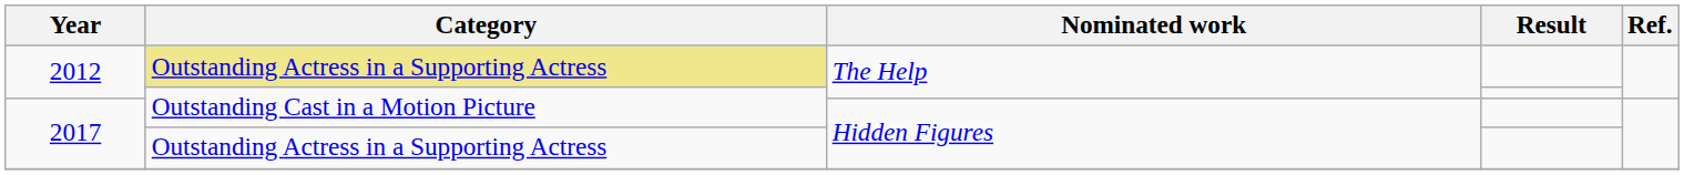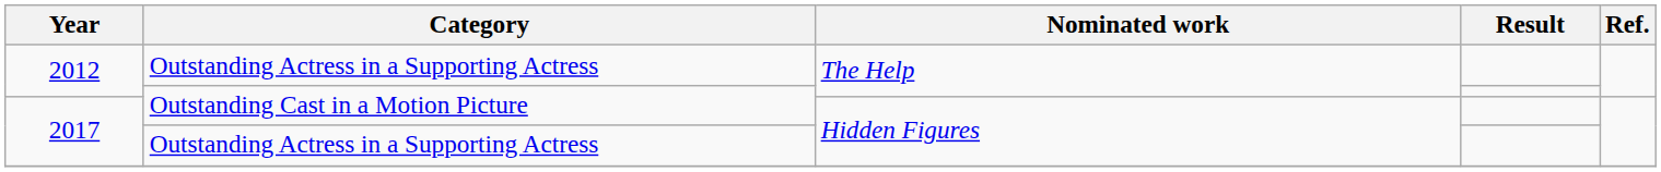2012 / Outstanding Actress in a Supporting Actress | Category: khaki background -> no background
